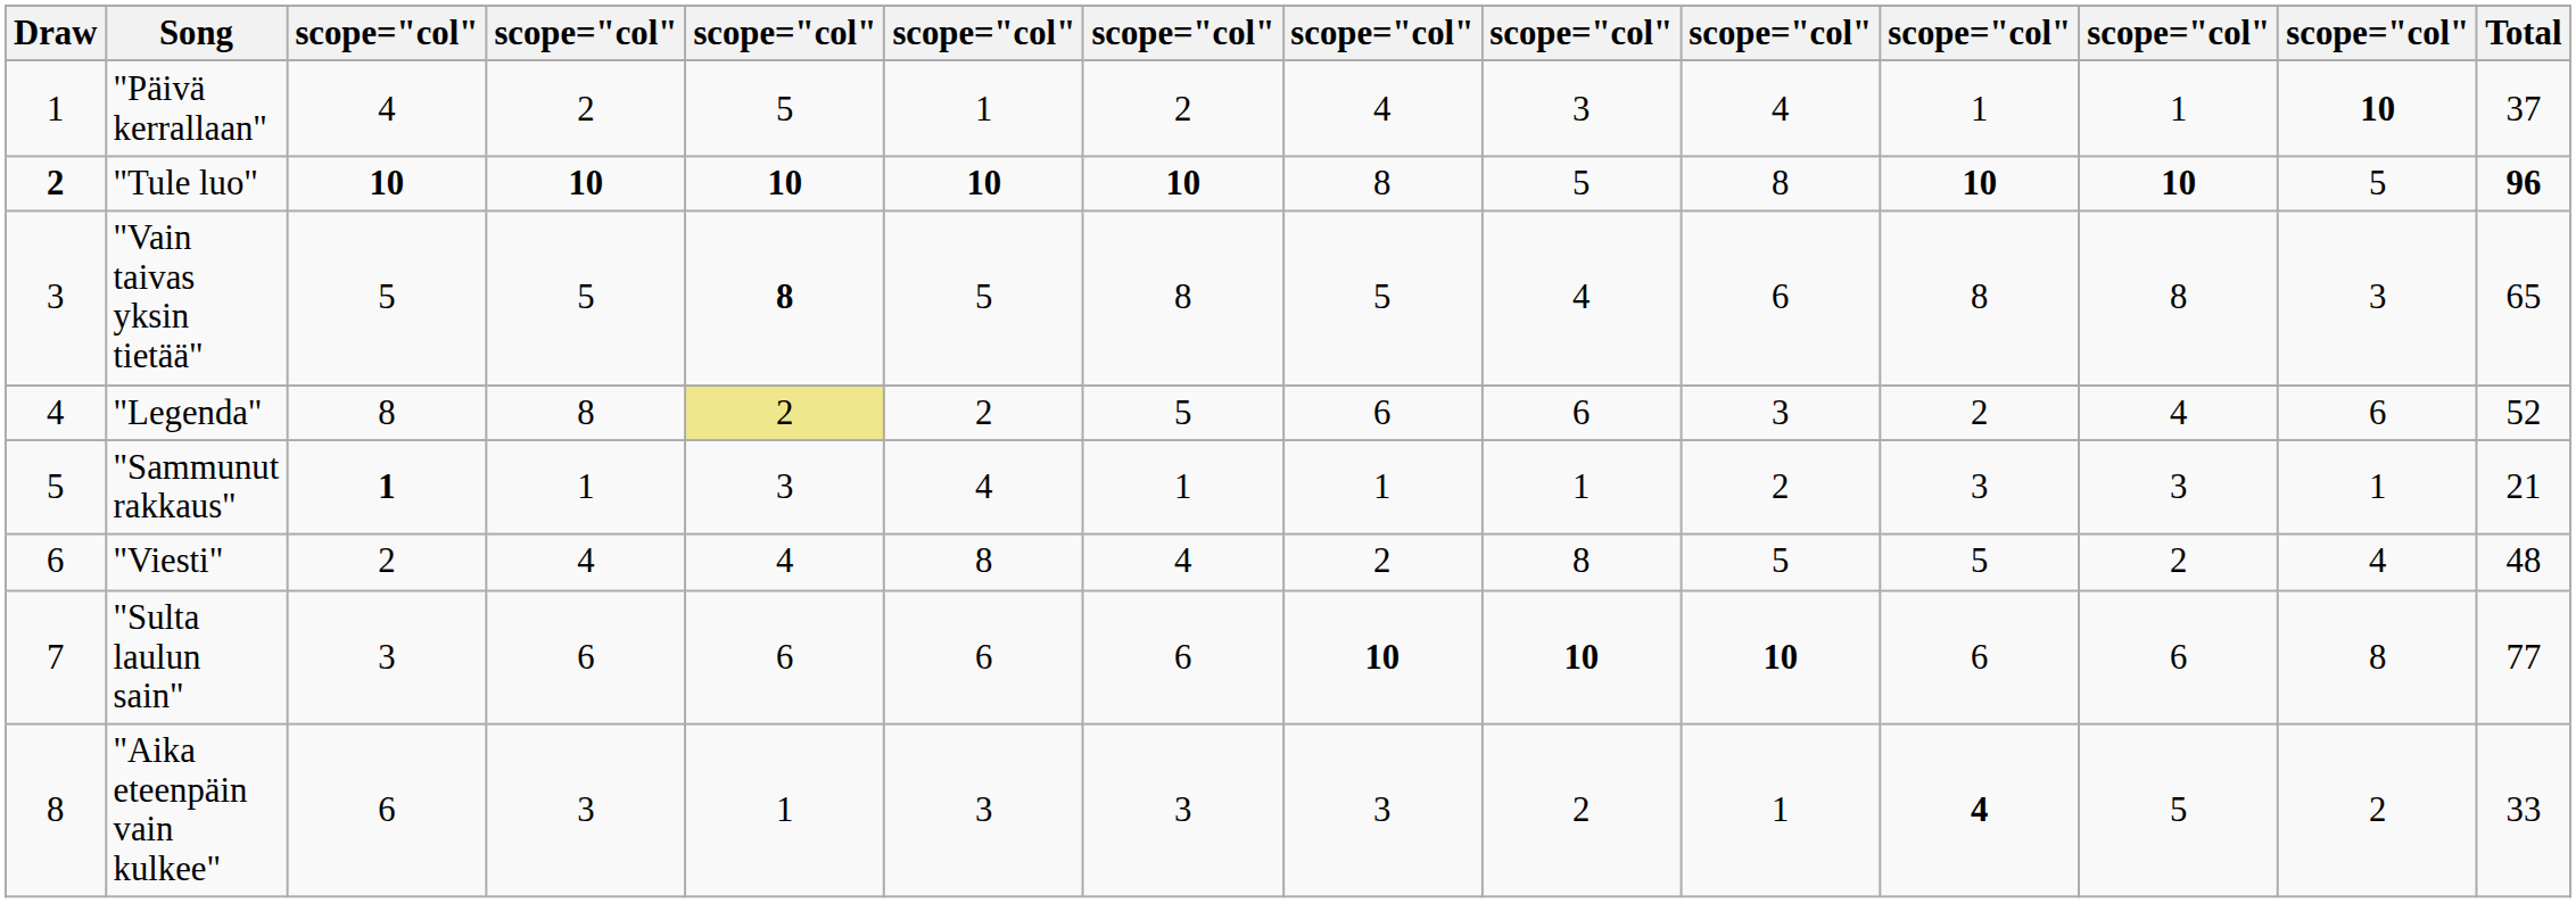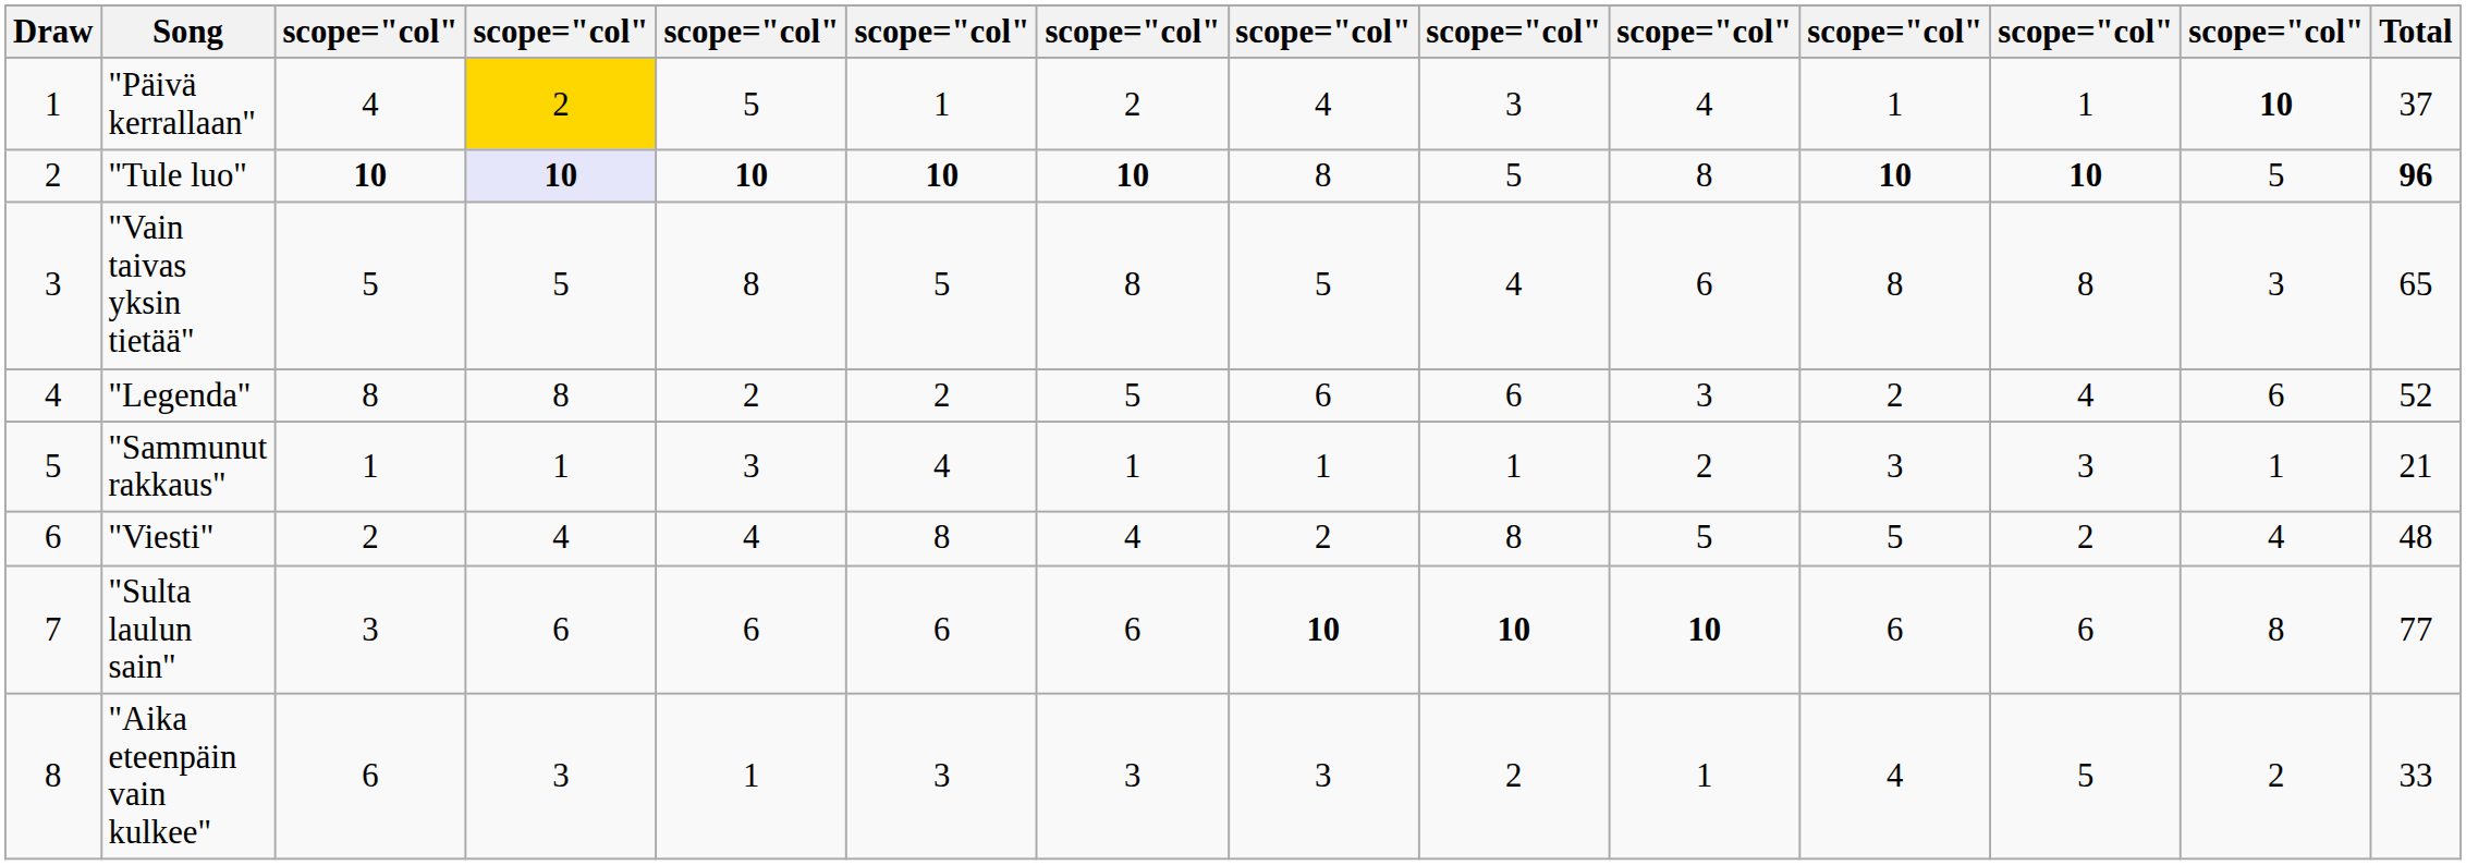"Päivä kerrallaan" | column 4: no background -> gold background
"Tule luo" | Draw: bold -> normal
"Tule luo" | column 4: no background -> lavender background
"Vain taivas yksin tietää" | column 5: bold -> normal
"Legenda" | column 5: khaki background -> no background
"Sammunut rakkaus" | column 3: bold -> normal
"Aika eteenpäin vain kulkee" | column 11: bold -> normal
